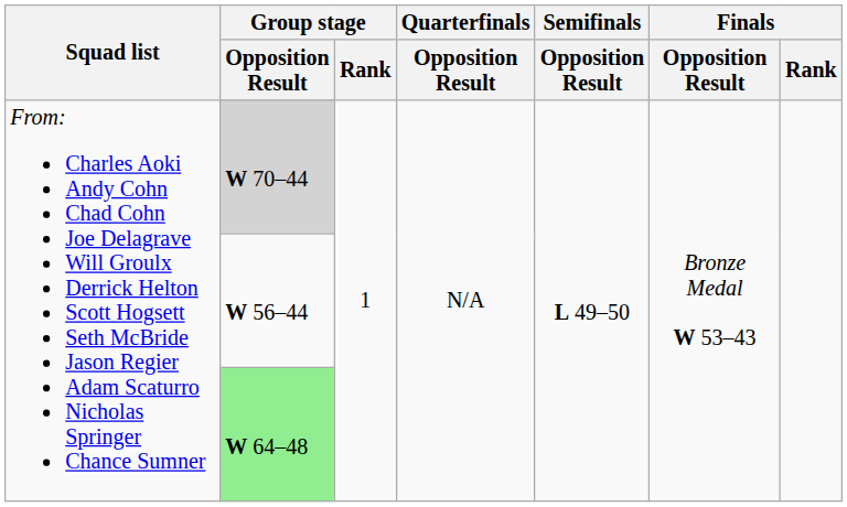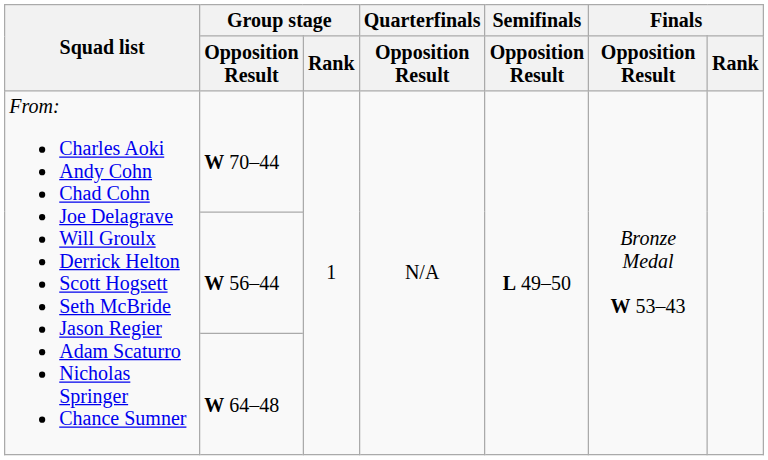W 70–44 | Group stage / Opposition Result: lightgrey background -> no background
W 64–48 | Group stage / Opposition Result: lightgreen background -> no background
